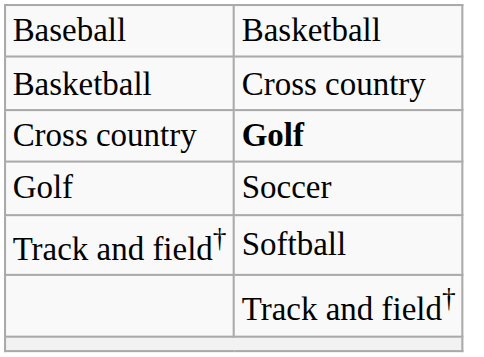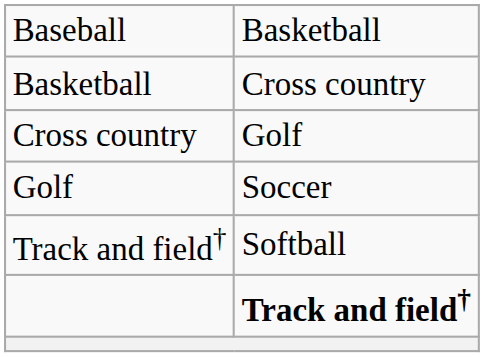row 3 | column 2: bold -> normal
row 6 | column 2: normal -> bold
